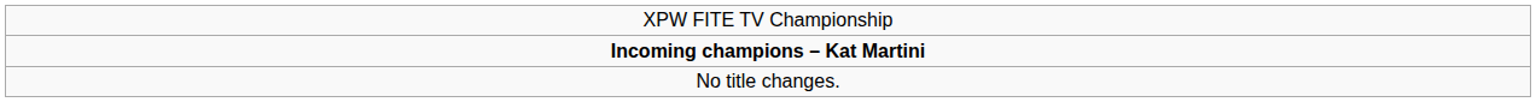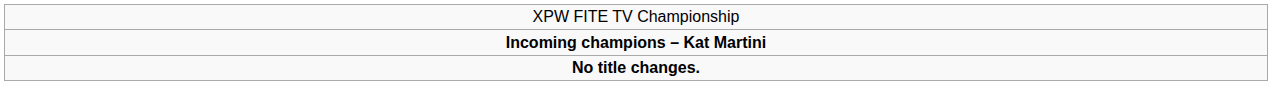No title changes. | column 1: normal -> bold
